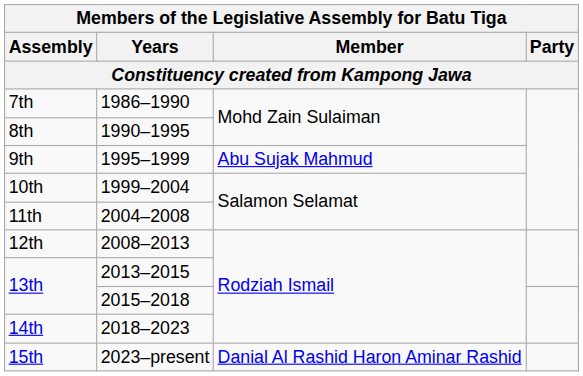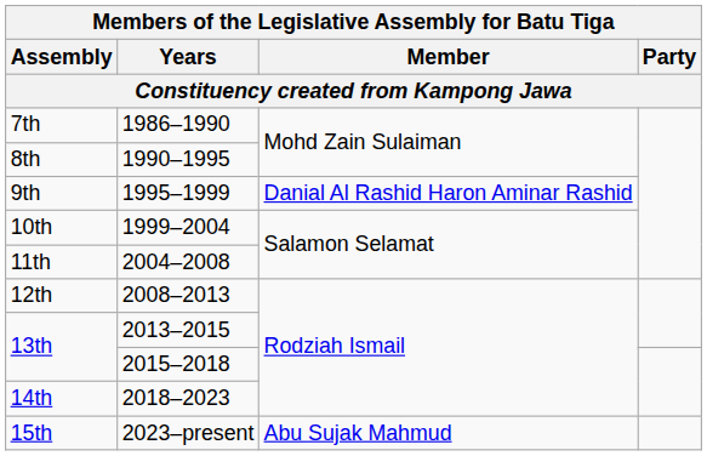9th | Member: Abu Sujak Mahmud -> Danial Al Rashid Haron Aminar Rashid
15th | Member: Danial Al Rashid Haron Aminar Rashid -> Abu Sujak Mahmud
